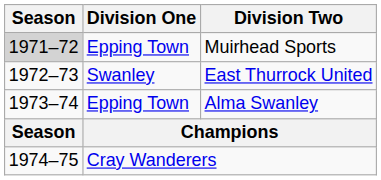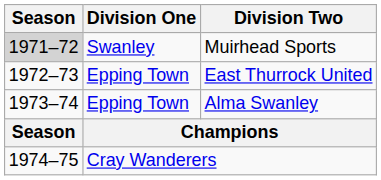Muirhead Sports | Division One: Epping Town -> Swanley
East Thurrock United | Division One: Swanley -> Epping Town
